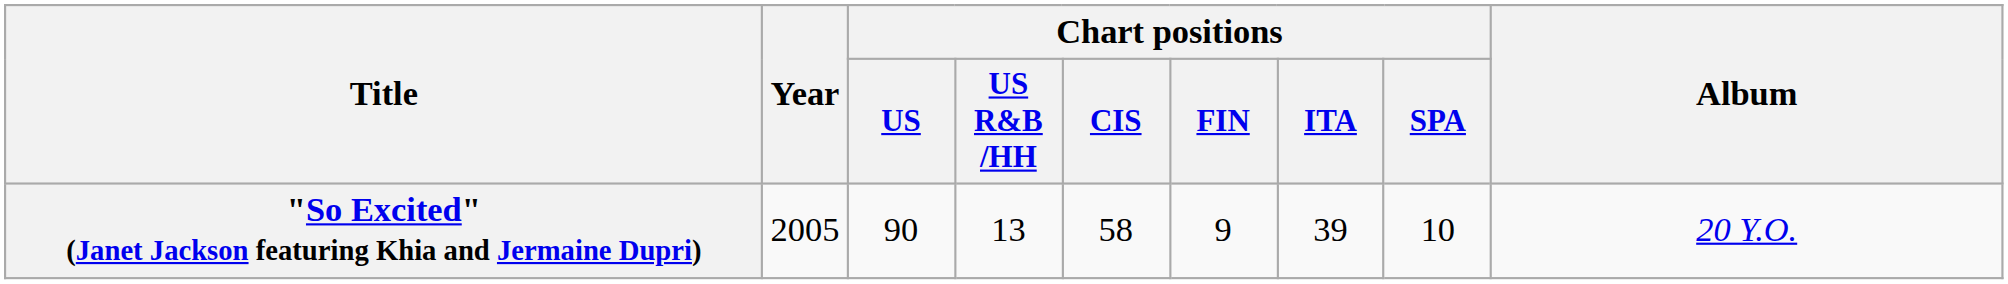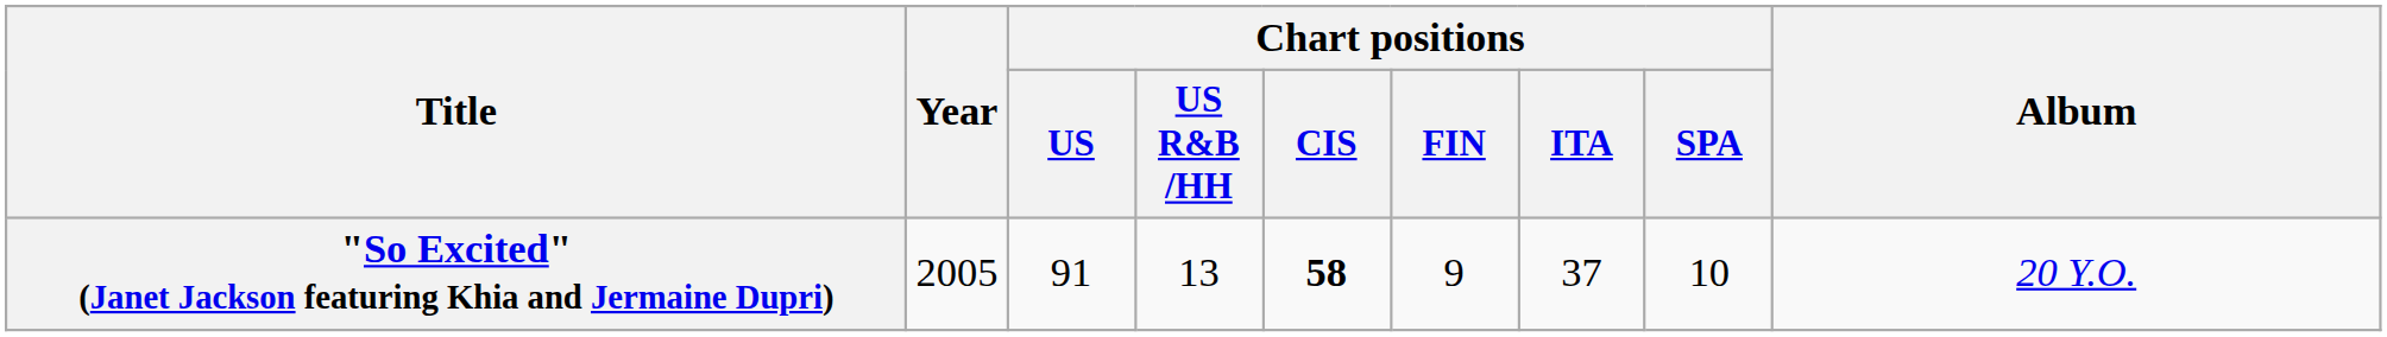row 3 | Chart positions / US: 90 -> 91
row 3 | Chart positions / CIS: normal -> bold
row 3 | Chart positions / ITA: 39 -> 37
